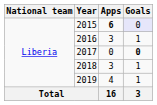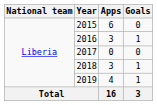2015 | Apps: bold -> normal
2015 | Goals: lavender background -> no background
2017 | Goals: bold -> normal
